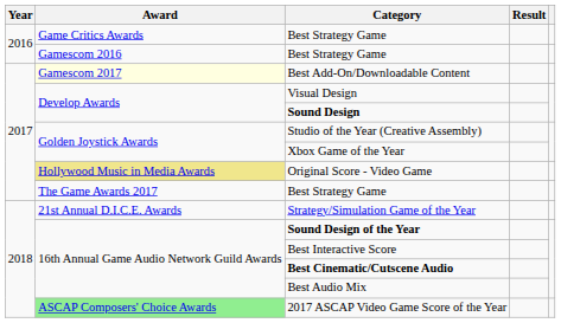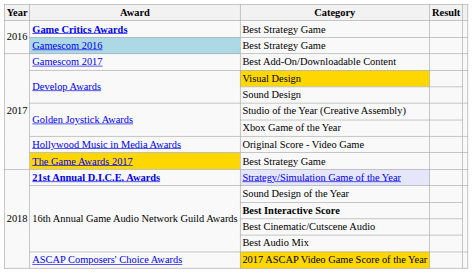Game Critics Awards / Best Strategy Game | Award: normal -> bold
Gamescom 2016 / Best Strategy Game | Award: no background -> lightblue background
Best Add-On/Downloadable Content | Award: lightyellow background -> no background
Visual Design | Category: no background -> gold background
Sound Design | Category: bold -> normal
Original Score - Video Game | Award: khaki background -> no background
The Game Awards 2017 / Best Strategy Game | Award: no background -> gold background
Strategy/Simulation Game of the Year | Award: normal -> bold
Strategy/Simulation Game of the Year | Category: no background -> lavender background
Sound Design of the Year | Category: bold -> normal
Best Interactive Score | Category: normal -> bold
Best Cinematic/Cutscene Audio | Category: bold -> normal
2017 ASCAP Video Game Score of the Year | Award: lightgreen background -> no background
2017 ASCAP Video Game Score of the Year | Category: no background -> gold background
